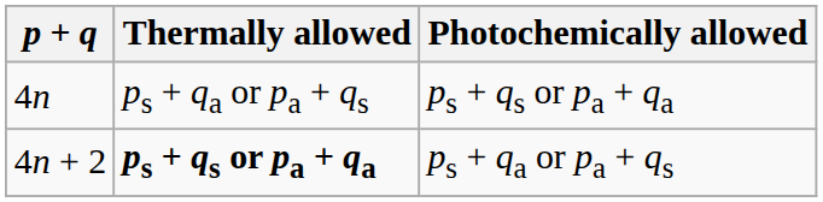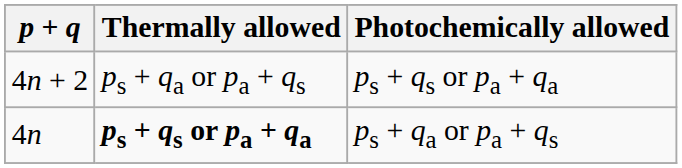row 2 | p + q: 4n -> 4n + 2
row 3 | p + q: 4n + 2 -> 4n
